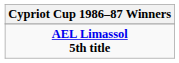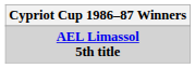row 2 | column 1: no background -> lightgrey background
